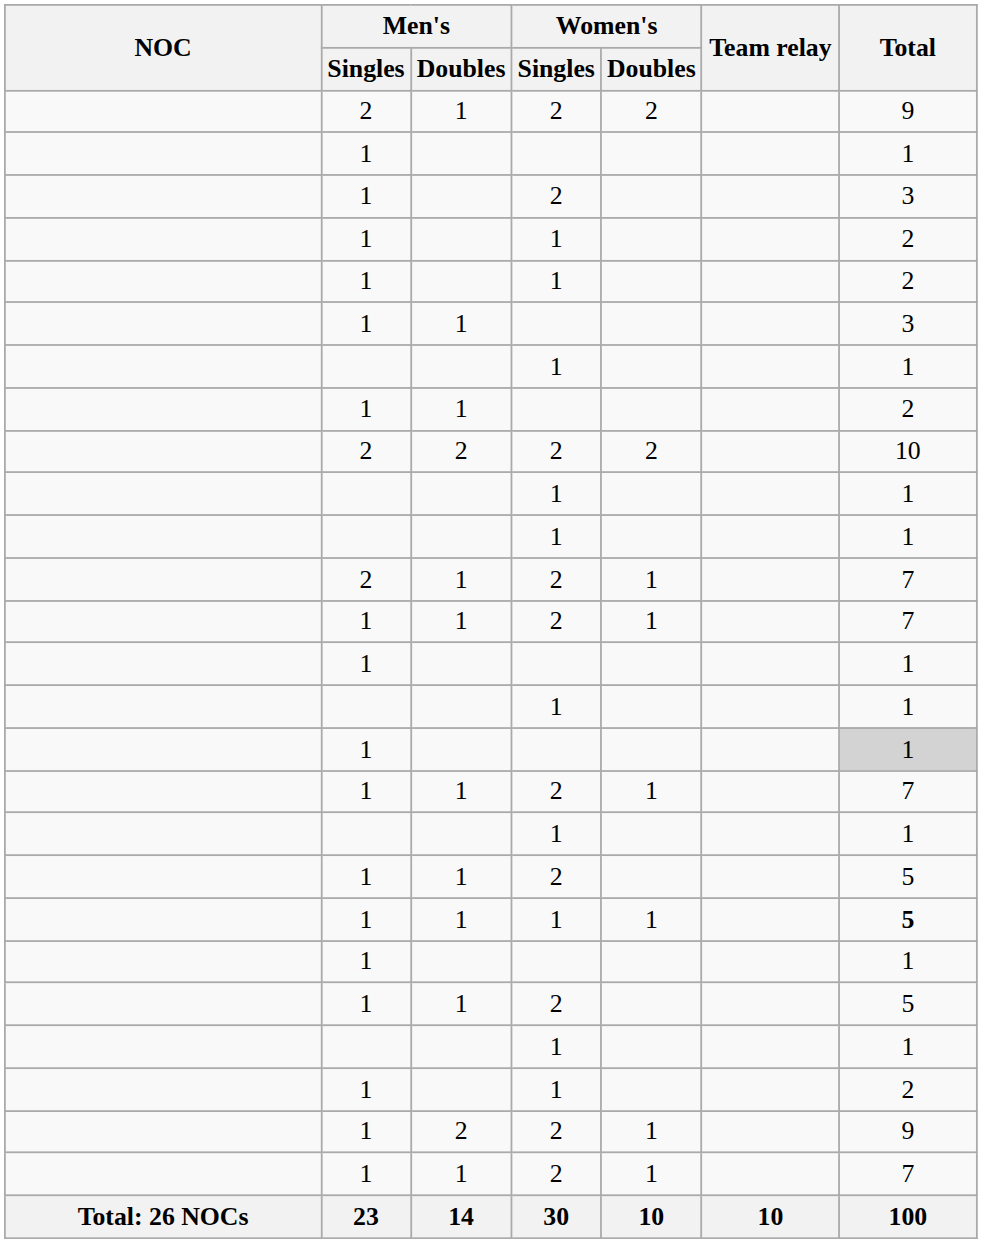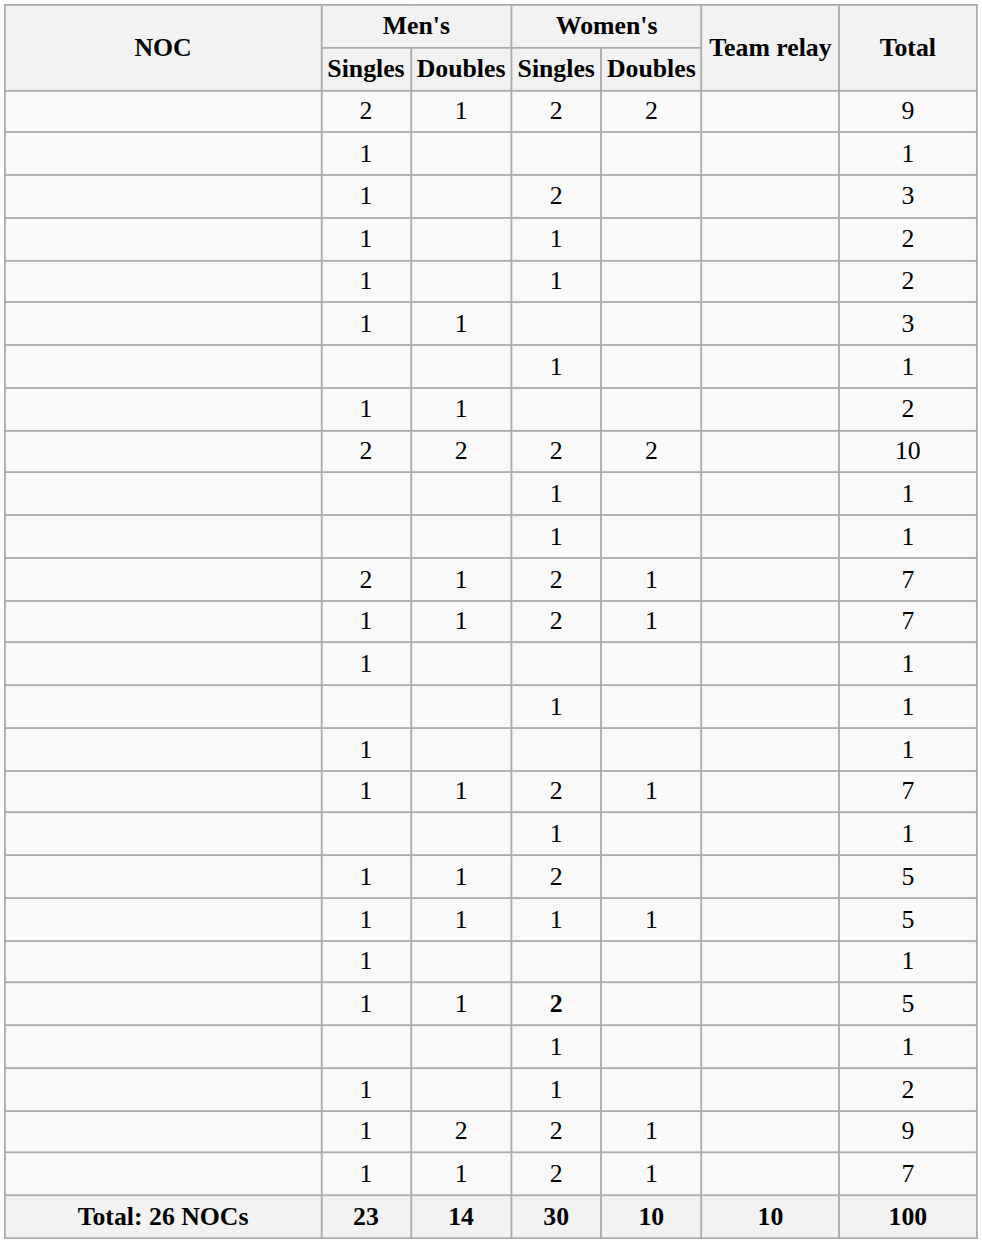row 18 | Total: lightgrey background -> no background
row 22 | Total: bold -> normal
row 24 | Women's / Singles: normal -> bold
